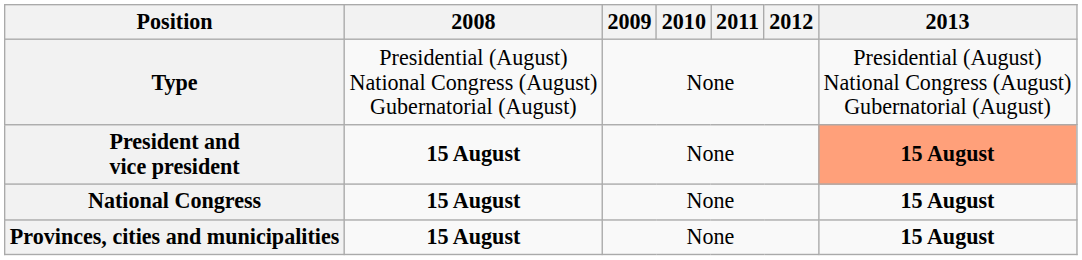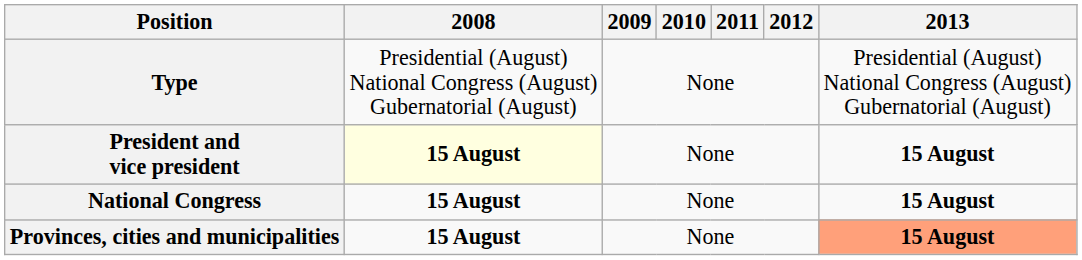President and vice president | 2008: no background -> lightyellow background
President and vice president | 2013: lightsalmon background -> no background
Provinces, cities and municipalities | 2013: no background -> lightsalmon background
